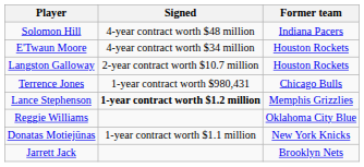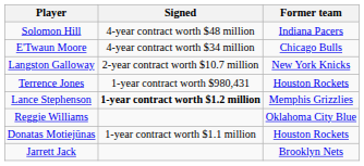E'Twaun Moore | Former team: Houston Rockets -> Chicago Bulls
Langston Galloway | Former team: Houston Rockets -> New York Knicks
Terrence Jones | Former team: Chicago Bulls -> Houston Rockets
Donatas Motiejūnas | Former team: New York Knicks -> Houston Rockets
